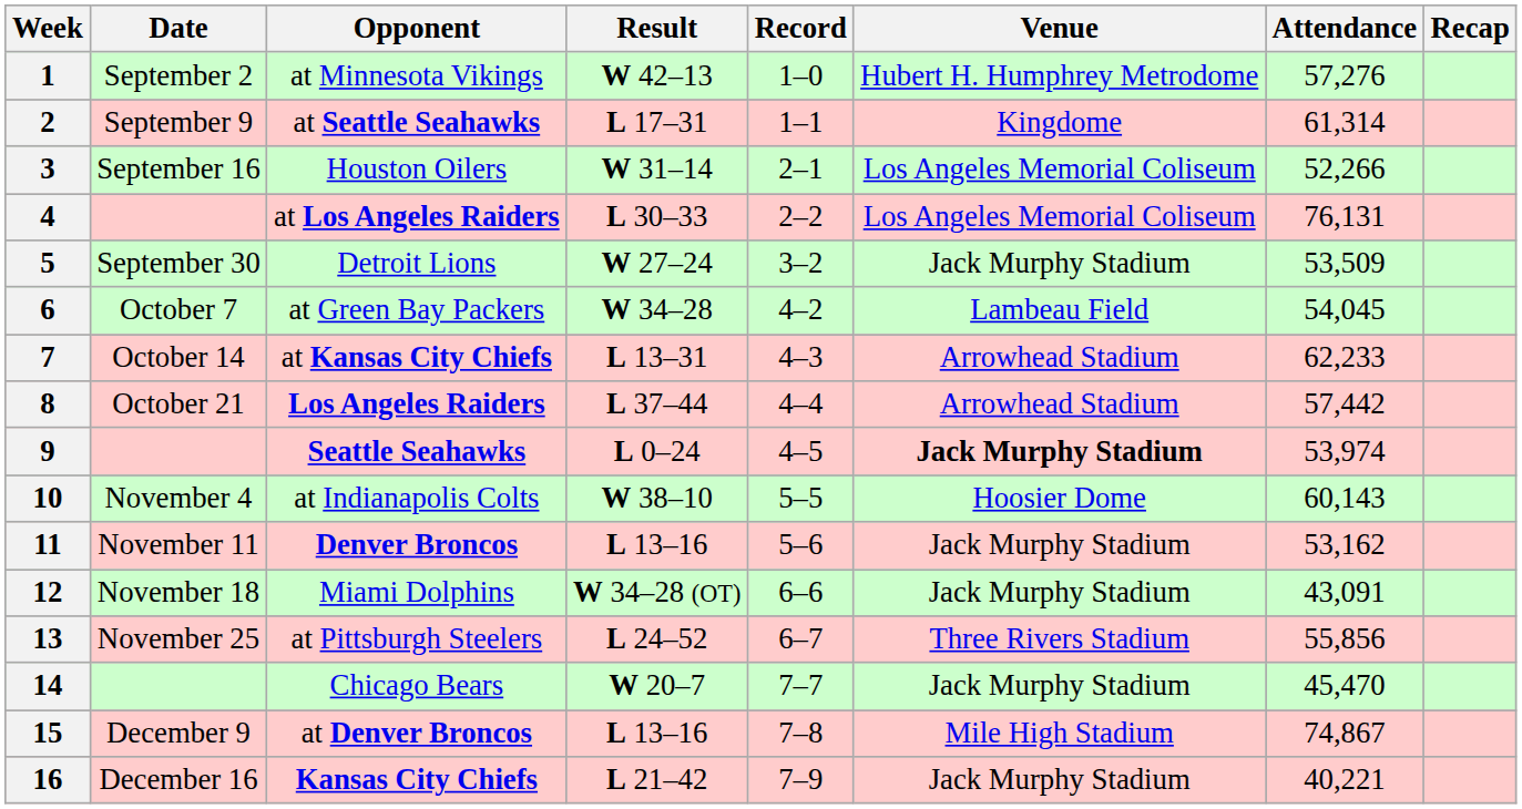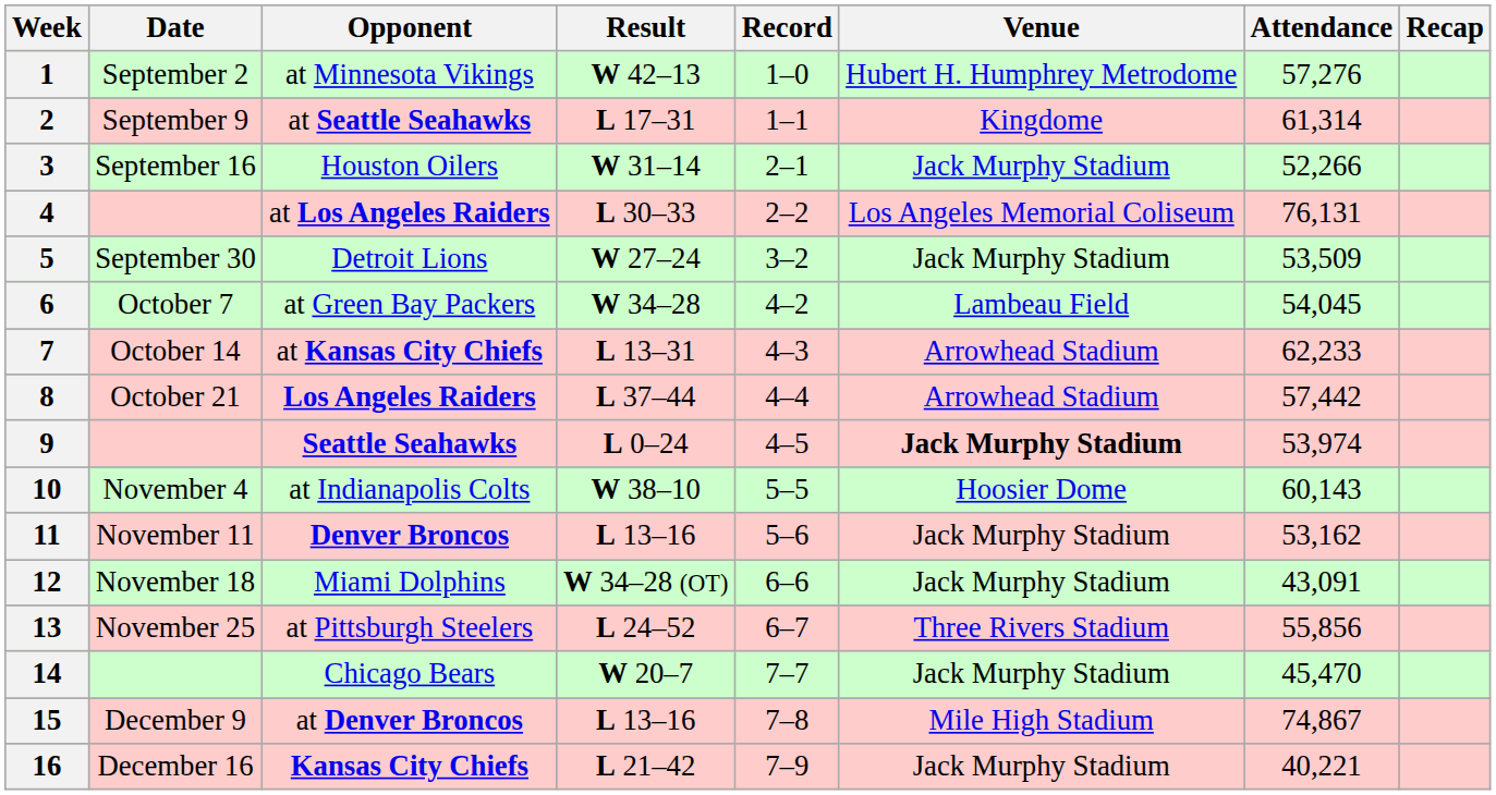3 | Venue: Los Angeles Memorial Coliseum -> Jack Murphy Stadium
